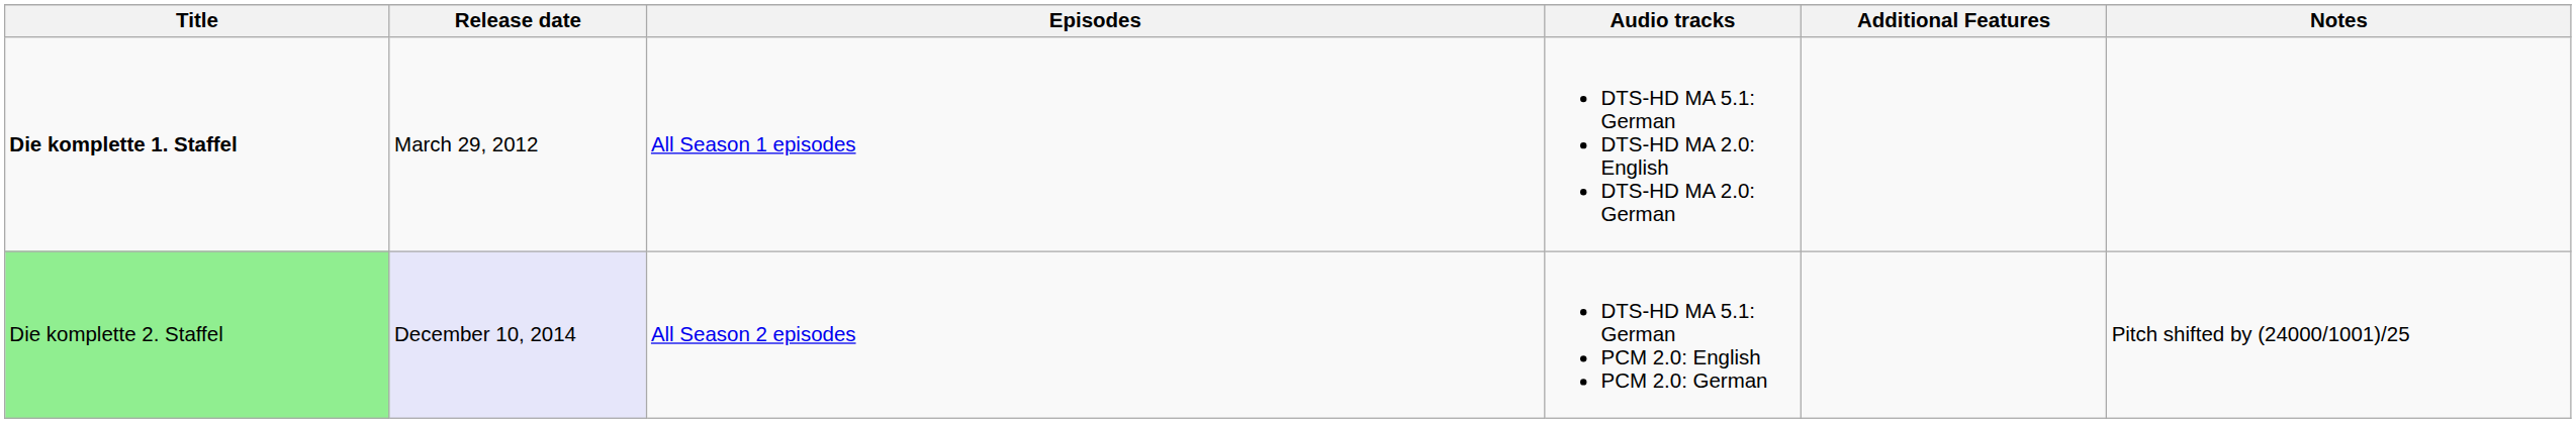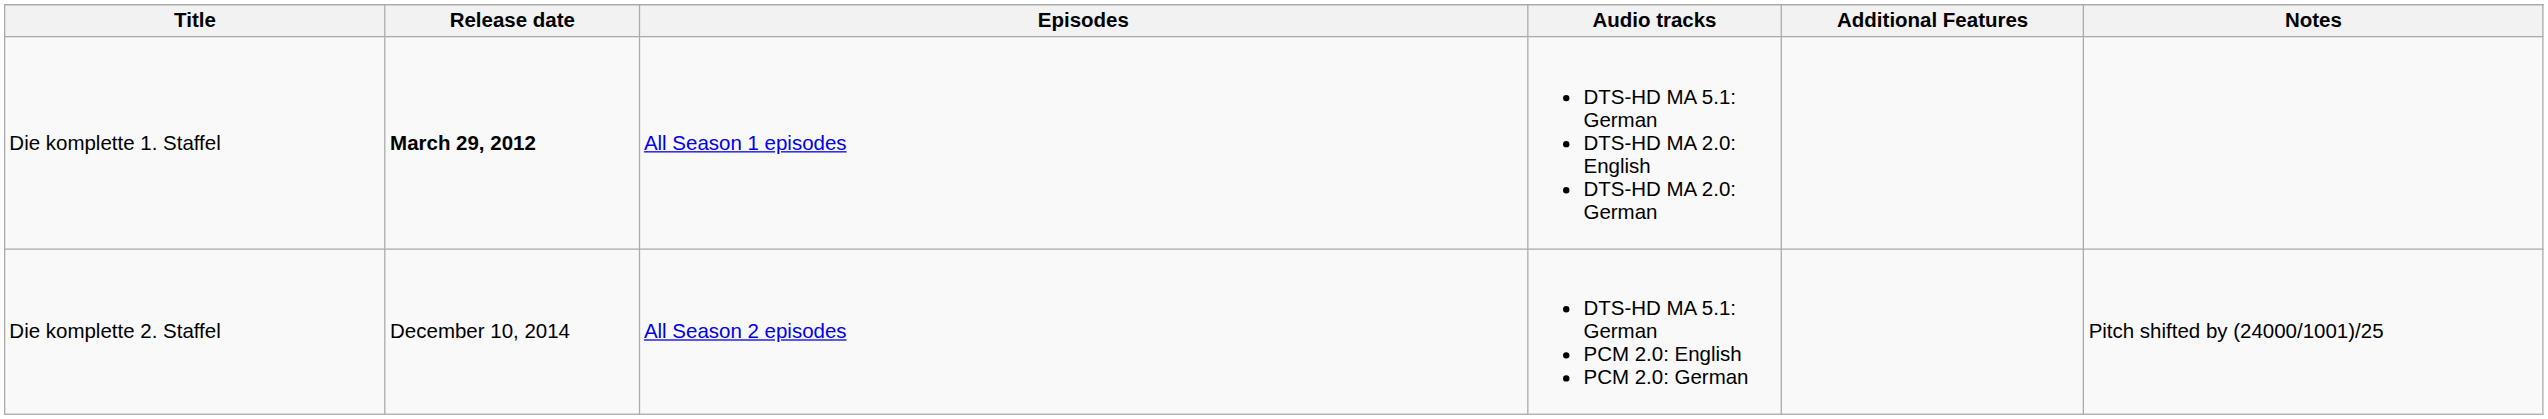row 2 | Title: bold -> normal
row 2 | Release date: normal -> bold
row 3 | Title: lightgreen background -> no background
row 3 | Release date: lavender background -> no background
